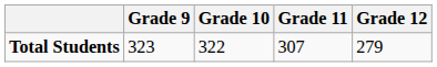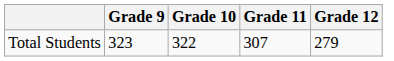row 2 | column 1: bold -> normal
